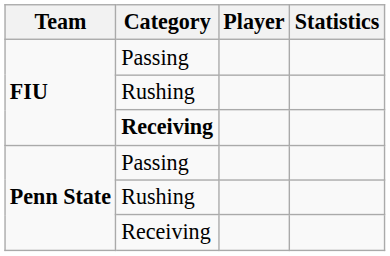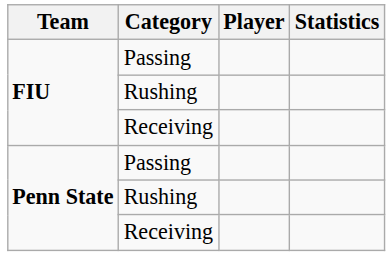FIU / Receiving | Category: bold -> normal
